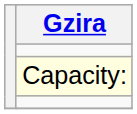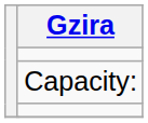row 3 | Gzira: lightyellow background -> no background
